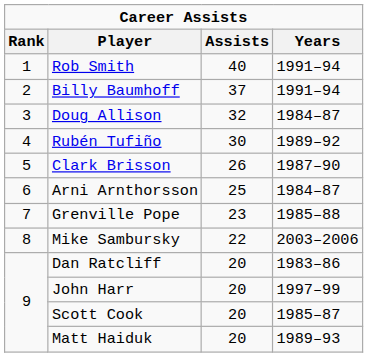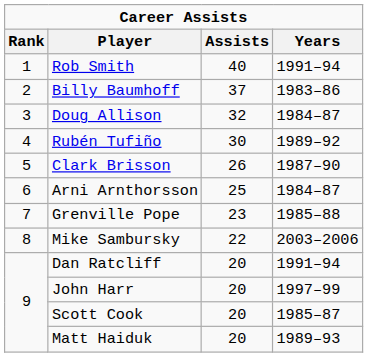Billy Baumhoff | Years: 1991–94 -> 1983–86
Dan Ratcliff | Years: 1983–86 -> 1991–94
